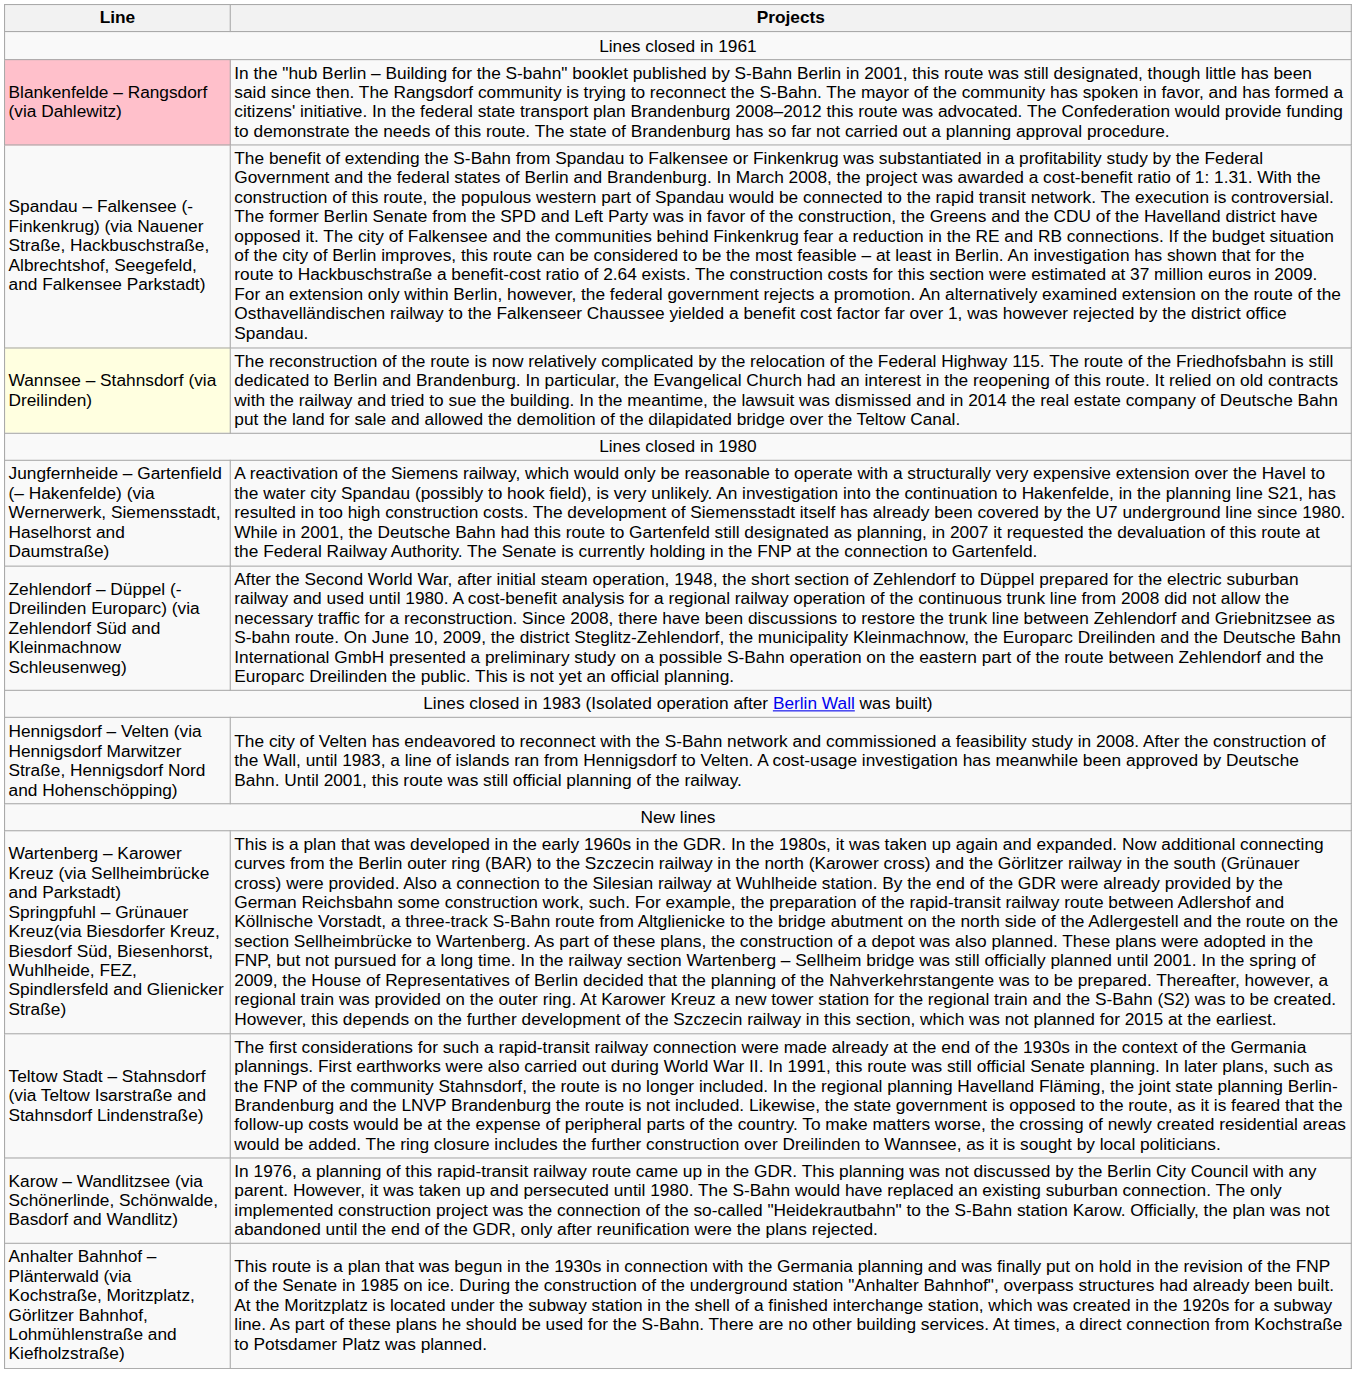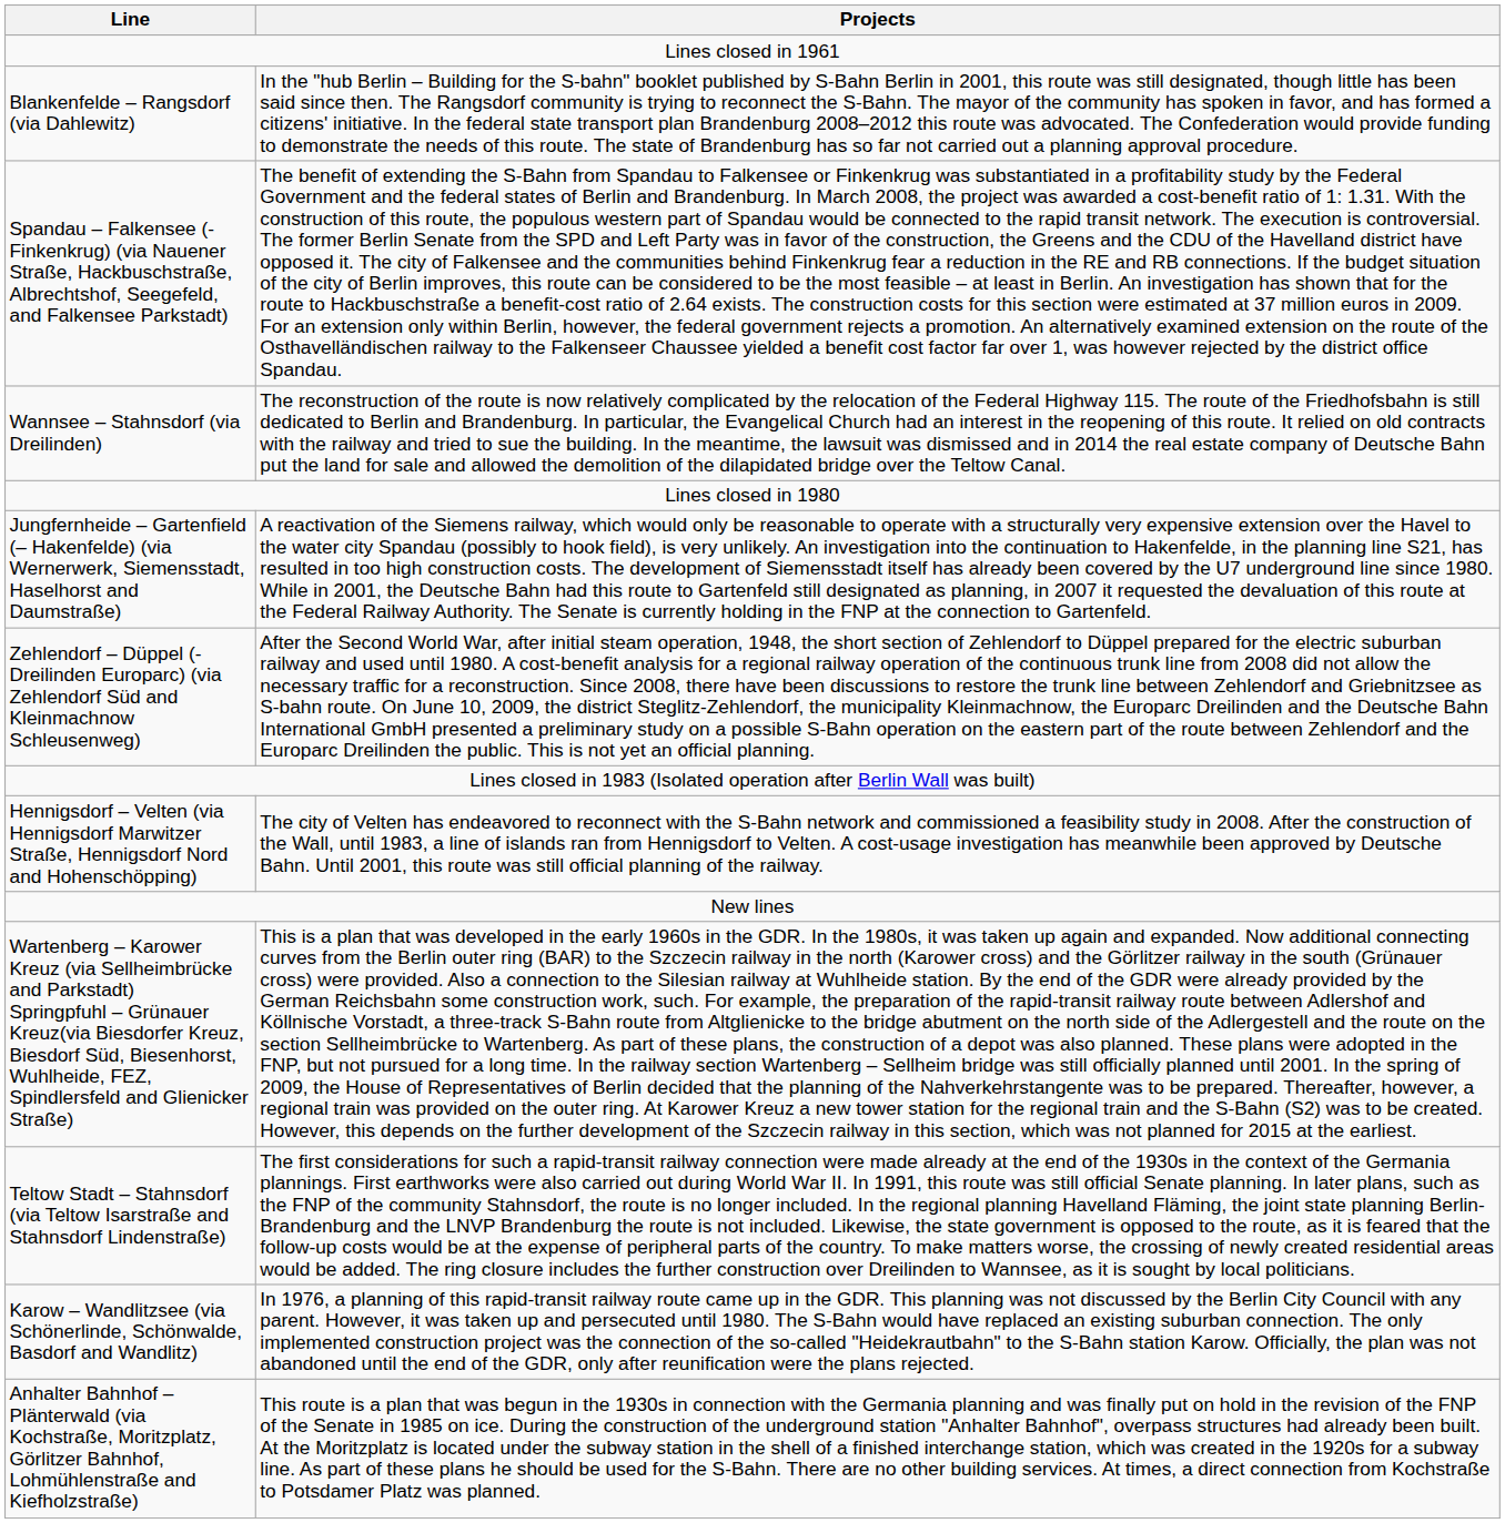Blankenfelde – Rangsdorf (via Dahlewitz) | Line: pink background -> no background
Wannsee – Stahnsdorf (via Dreilinden) | Line: lightyellow background -> no background
